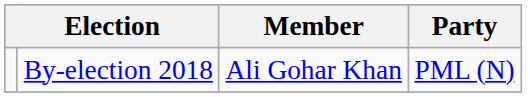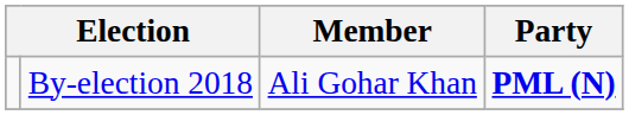By-election 2018 | Party: normal -> bold
